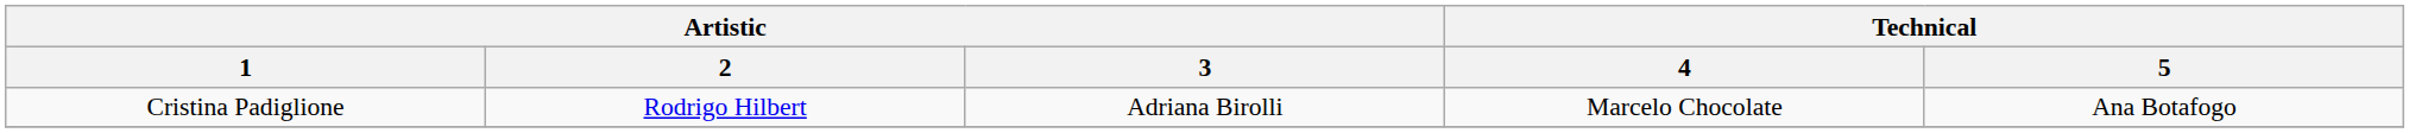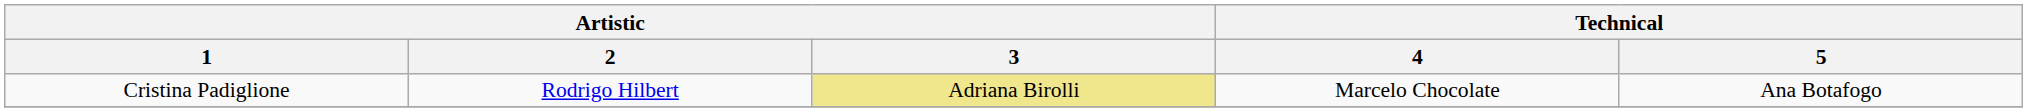Cristina Padiglione | Artistic / 3: no background -> khaki background
